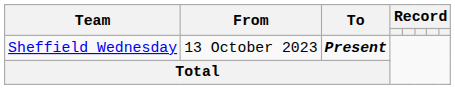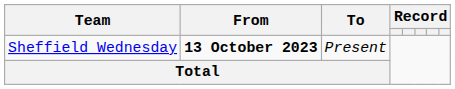Sheffield Wednesday | From: normal -> bold
Sheffield Wednesday | To: bold -> normal
